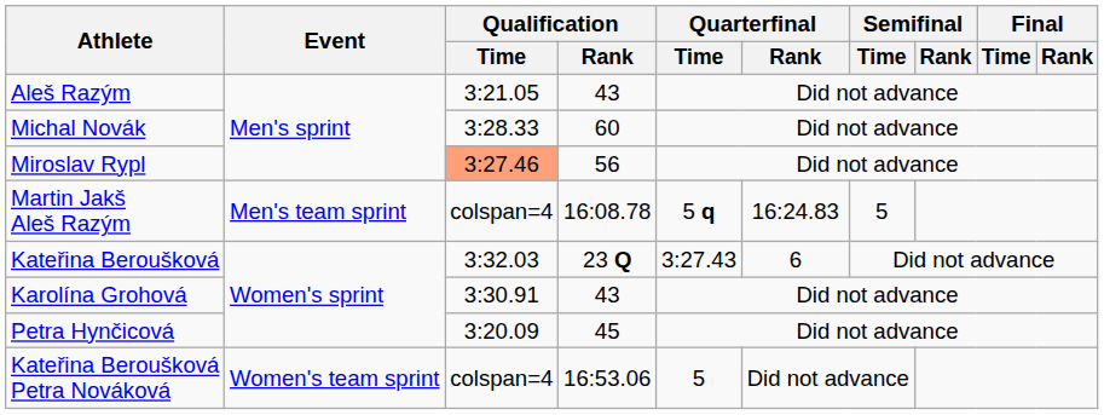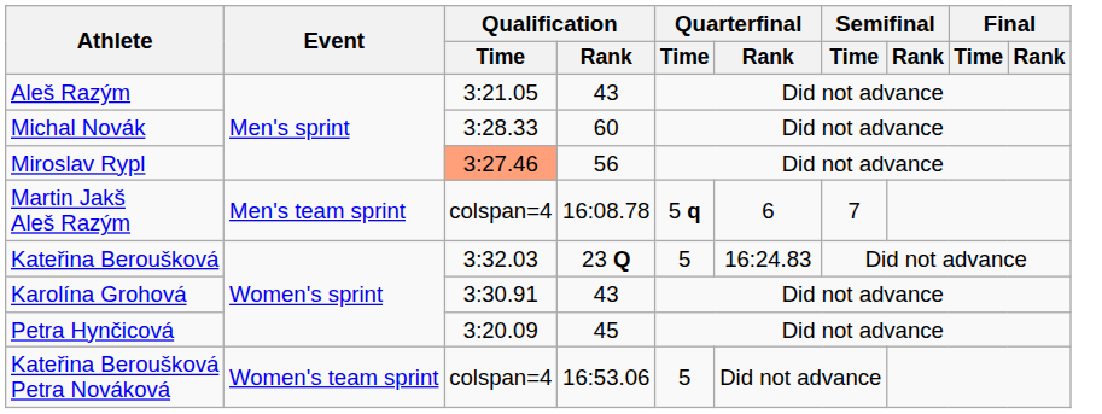Martin Jakš Aleš Razým | Quarterfinal / Rank: 16:24.83 -> 6
Martin Jakš Aleš Razým | Semifinal / Time: 5 -> 7
Kateřina Beroušková | Quarterfinal / Time: 3:27.43 -> 5
Kateřina Beroušková | Quarterfinal / Rank: 6 -> 16:24.83
